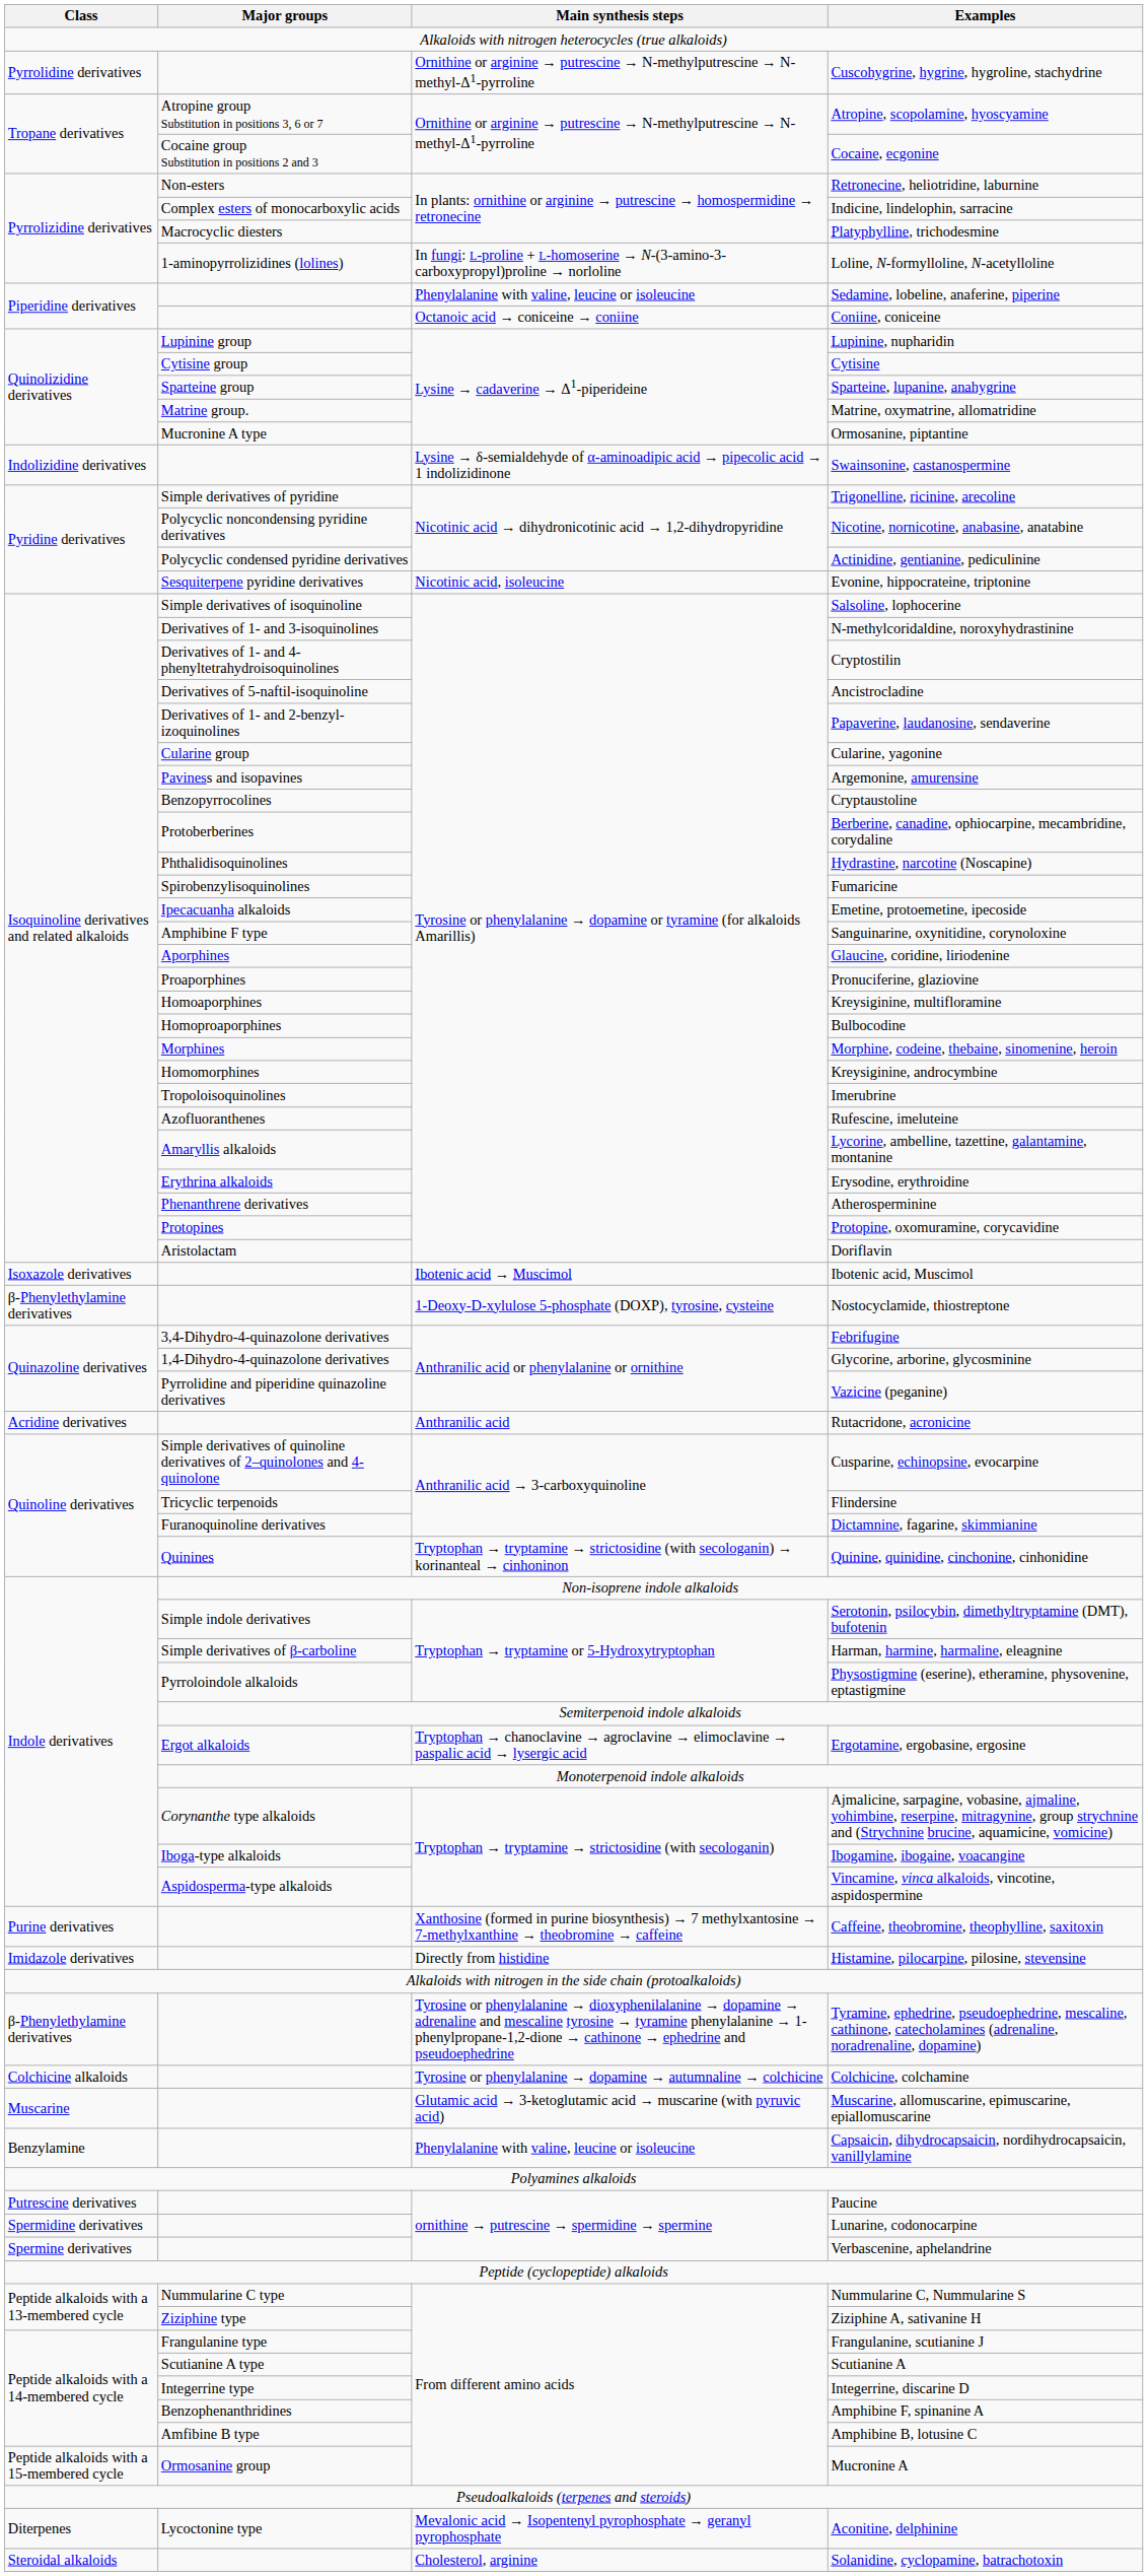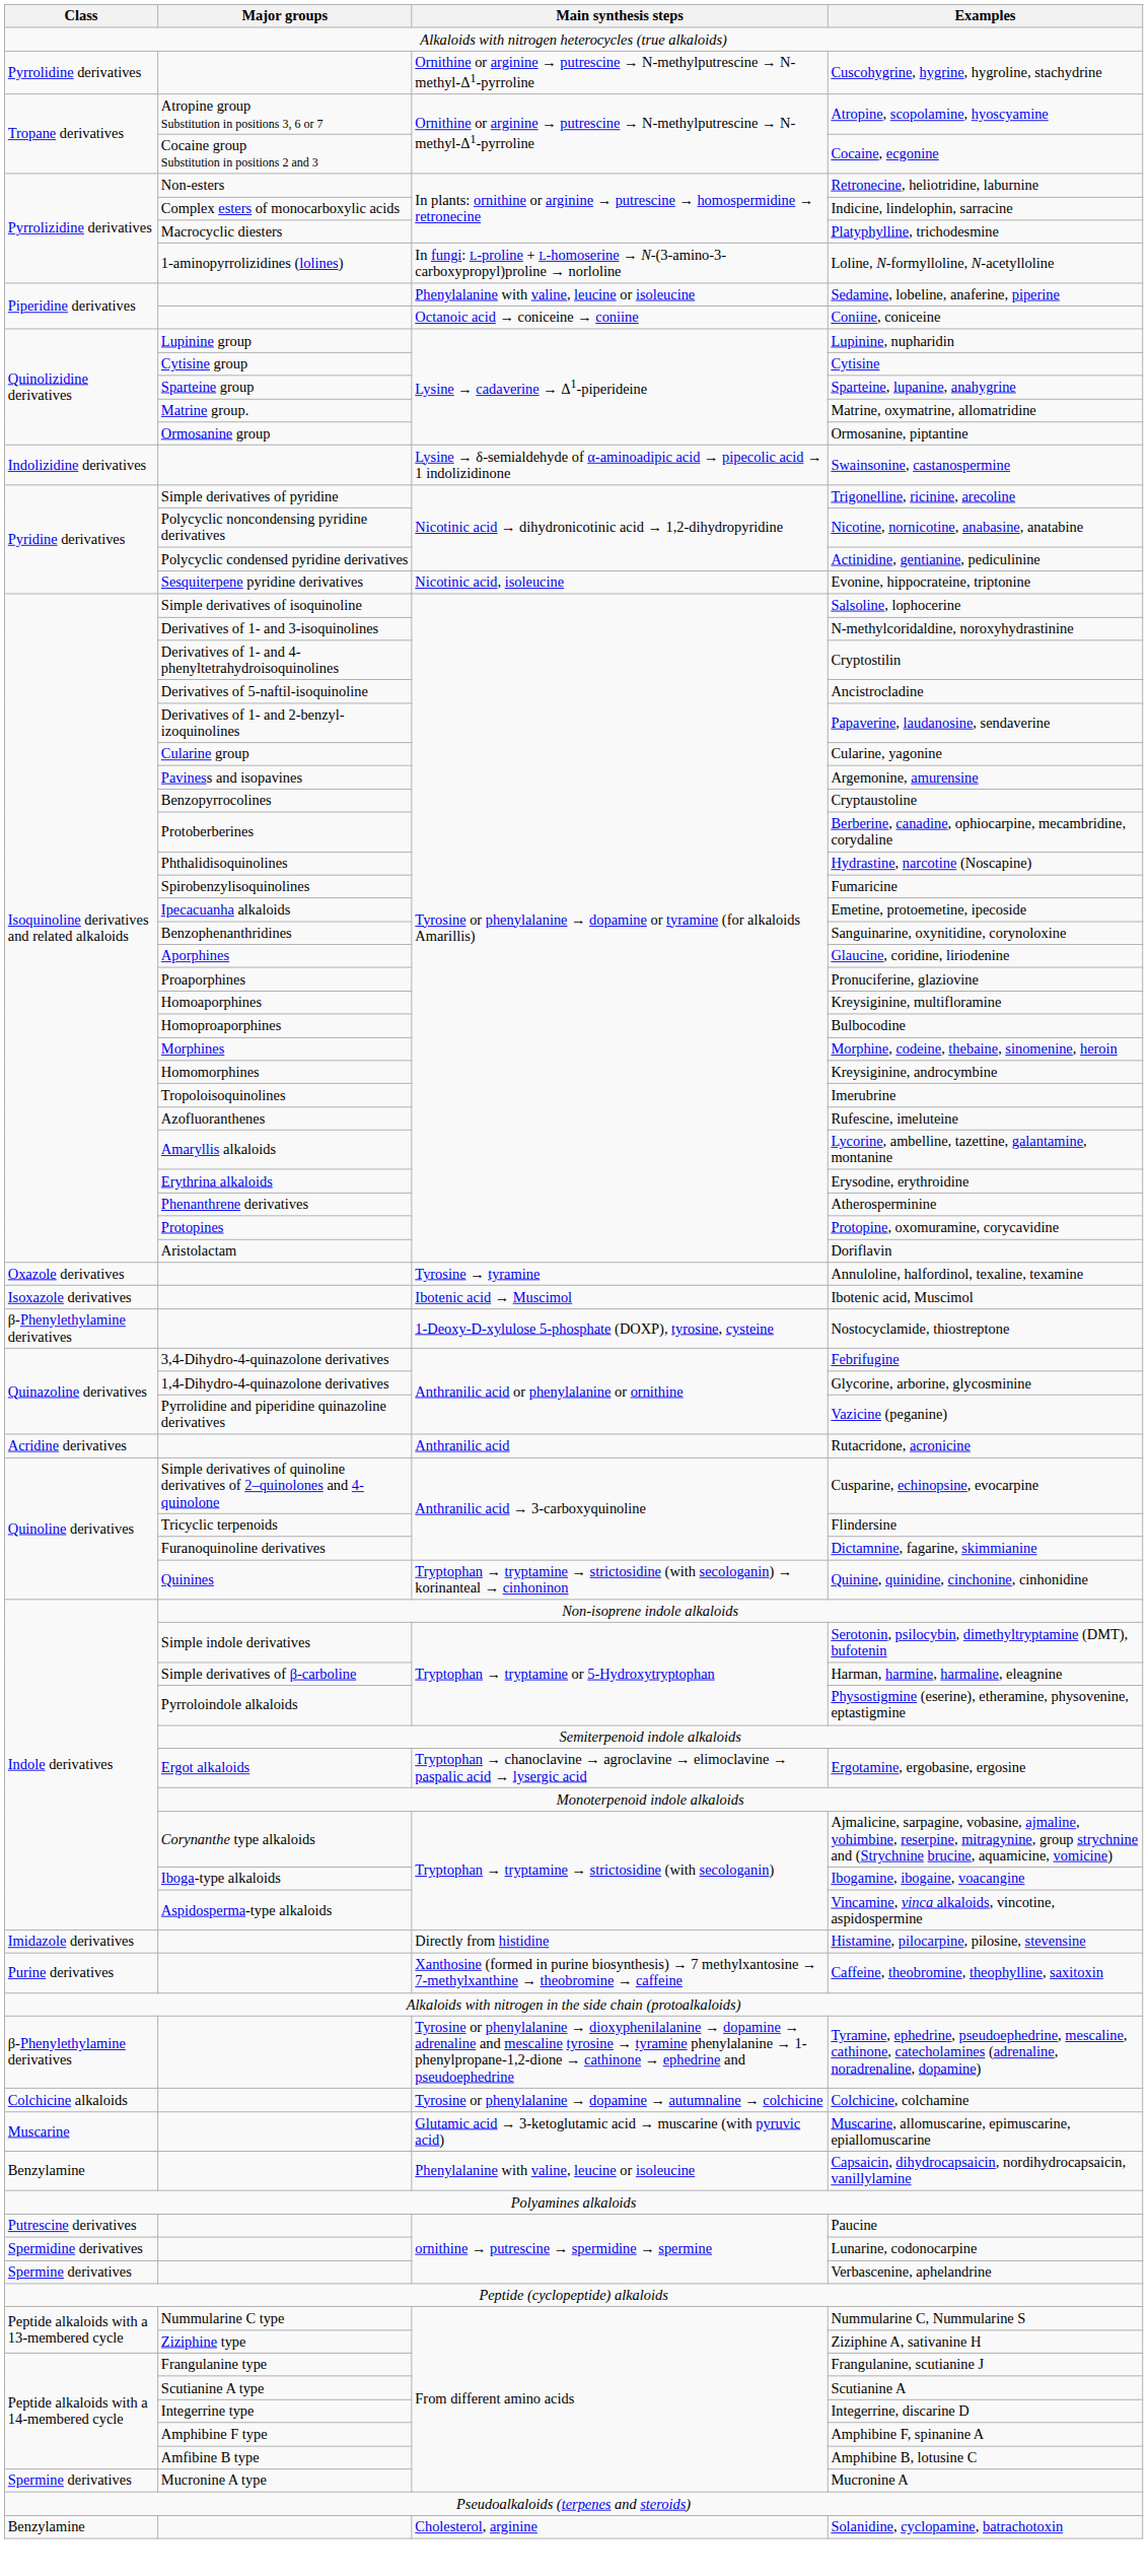Ormosanine, piptantine | Major groups: Mucronine A type -> Ormosanine group
Sanguinarine, oxynitidine, corynoloxine | Major groups: Amphibine F type -> Benzophenanthridines
+ row: Oxazole derivatives | Tyrosine → tyramine | Annuloline, halfordinol, texaline, texamine
rows swapped: Histamine, pilocarpine, pilosine, stevensine <-> Caffeine, theobromine, theophylline, saxitoxin
Amphibine F, spinanine A | Major groups: Benzophenanthridines -> Amphibine F type
Mucronine A | Class: Peptide alkaloids with a 15-membered cycle -> Spermine derivatives
Mucronine A | Major groups: Ormosanine group -> Mucronine A type
- row: Diterpenes | Lycoctonine type | Mevalonic acid → Isopentenyl pyrophosphate → geranyl pyrophosphate | Aconitine, delphinine
Solanidine, cyclopamine, batrachotoxin | Class: Steroidal alkaloids -> Benzylamine
